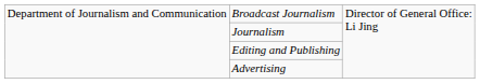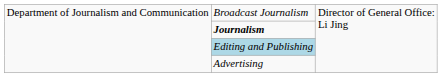Journalism | column 2: normal -> bold
Editing and Publishing | column 2: no background -> lightblue background
